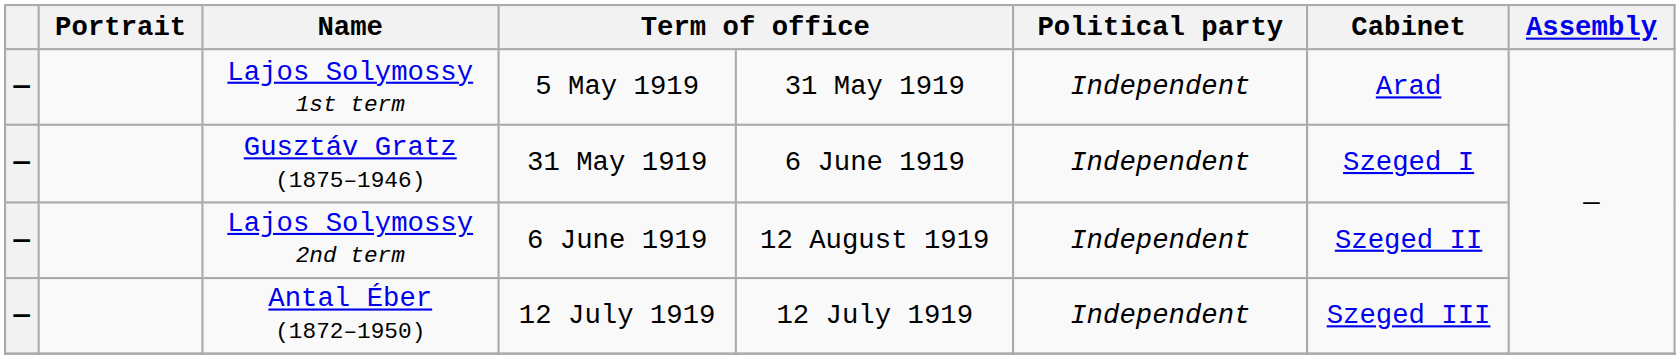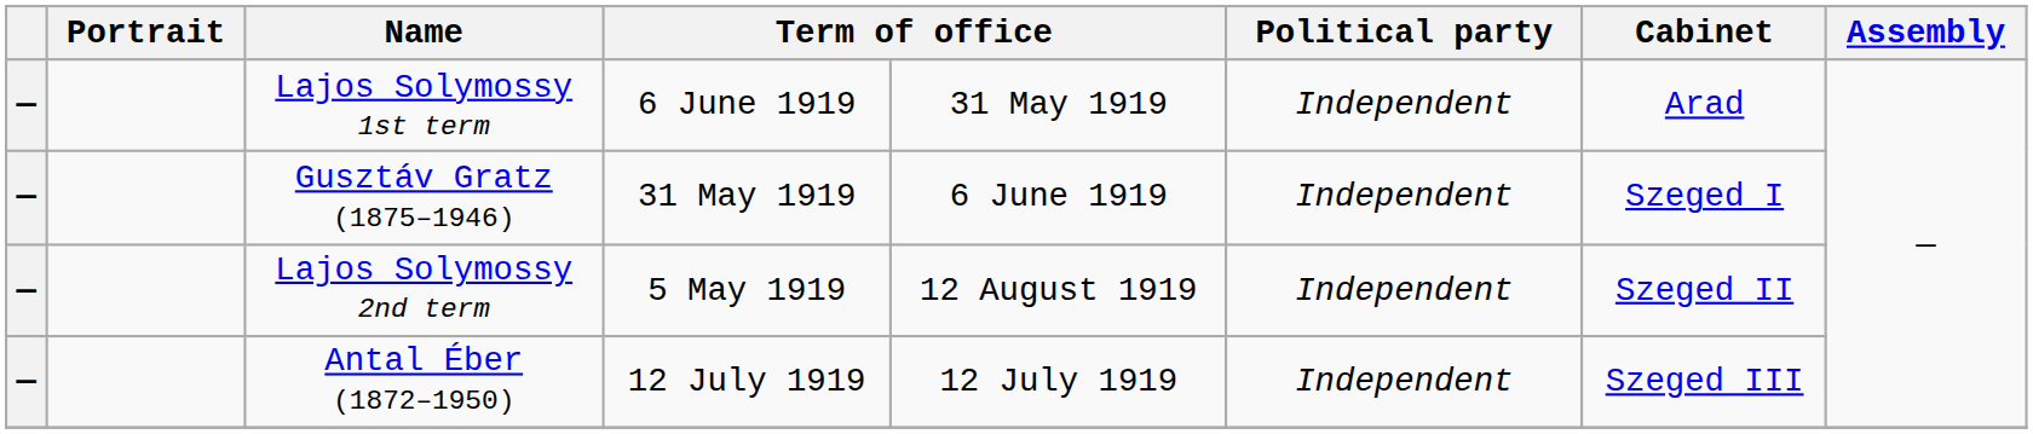Lajos Solymossy 1st term | column 4: 5 May 1919 -> 6 June 1919
Lajos Solymossy 2nd term | column 4: 6 June 1919 -> 5 May 1919
